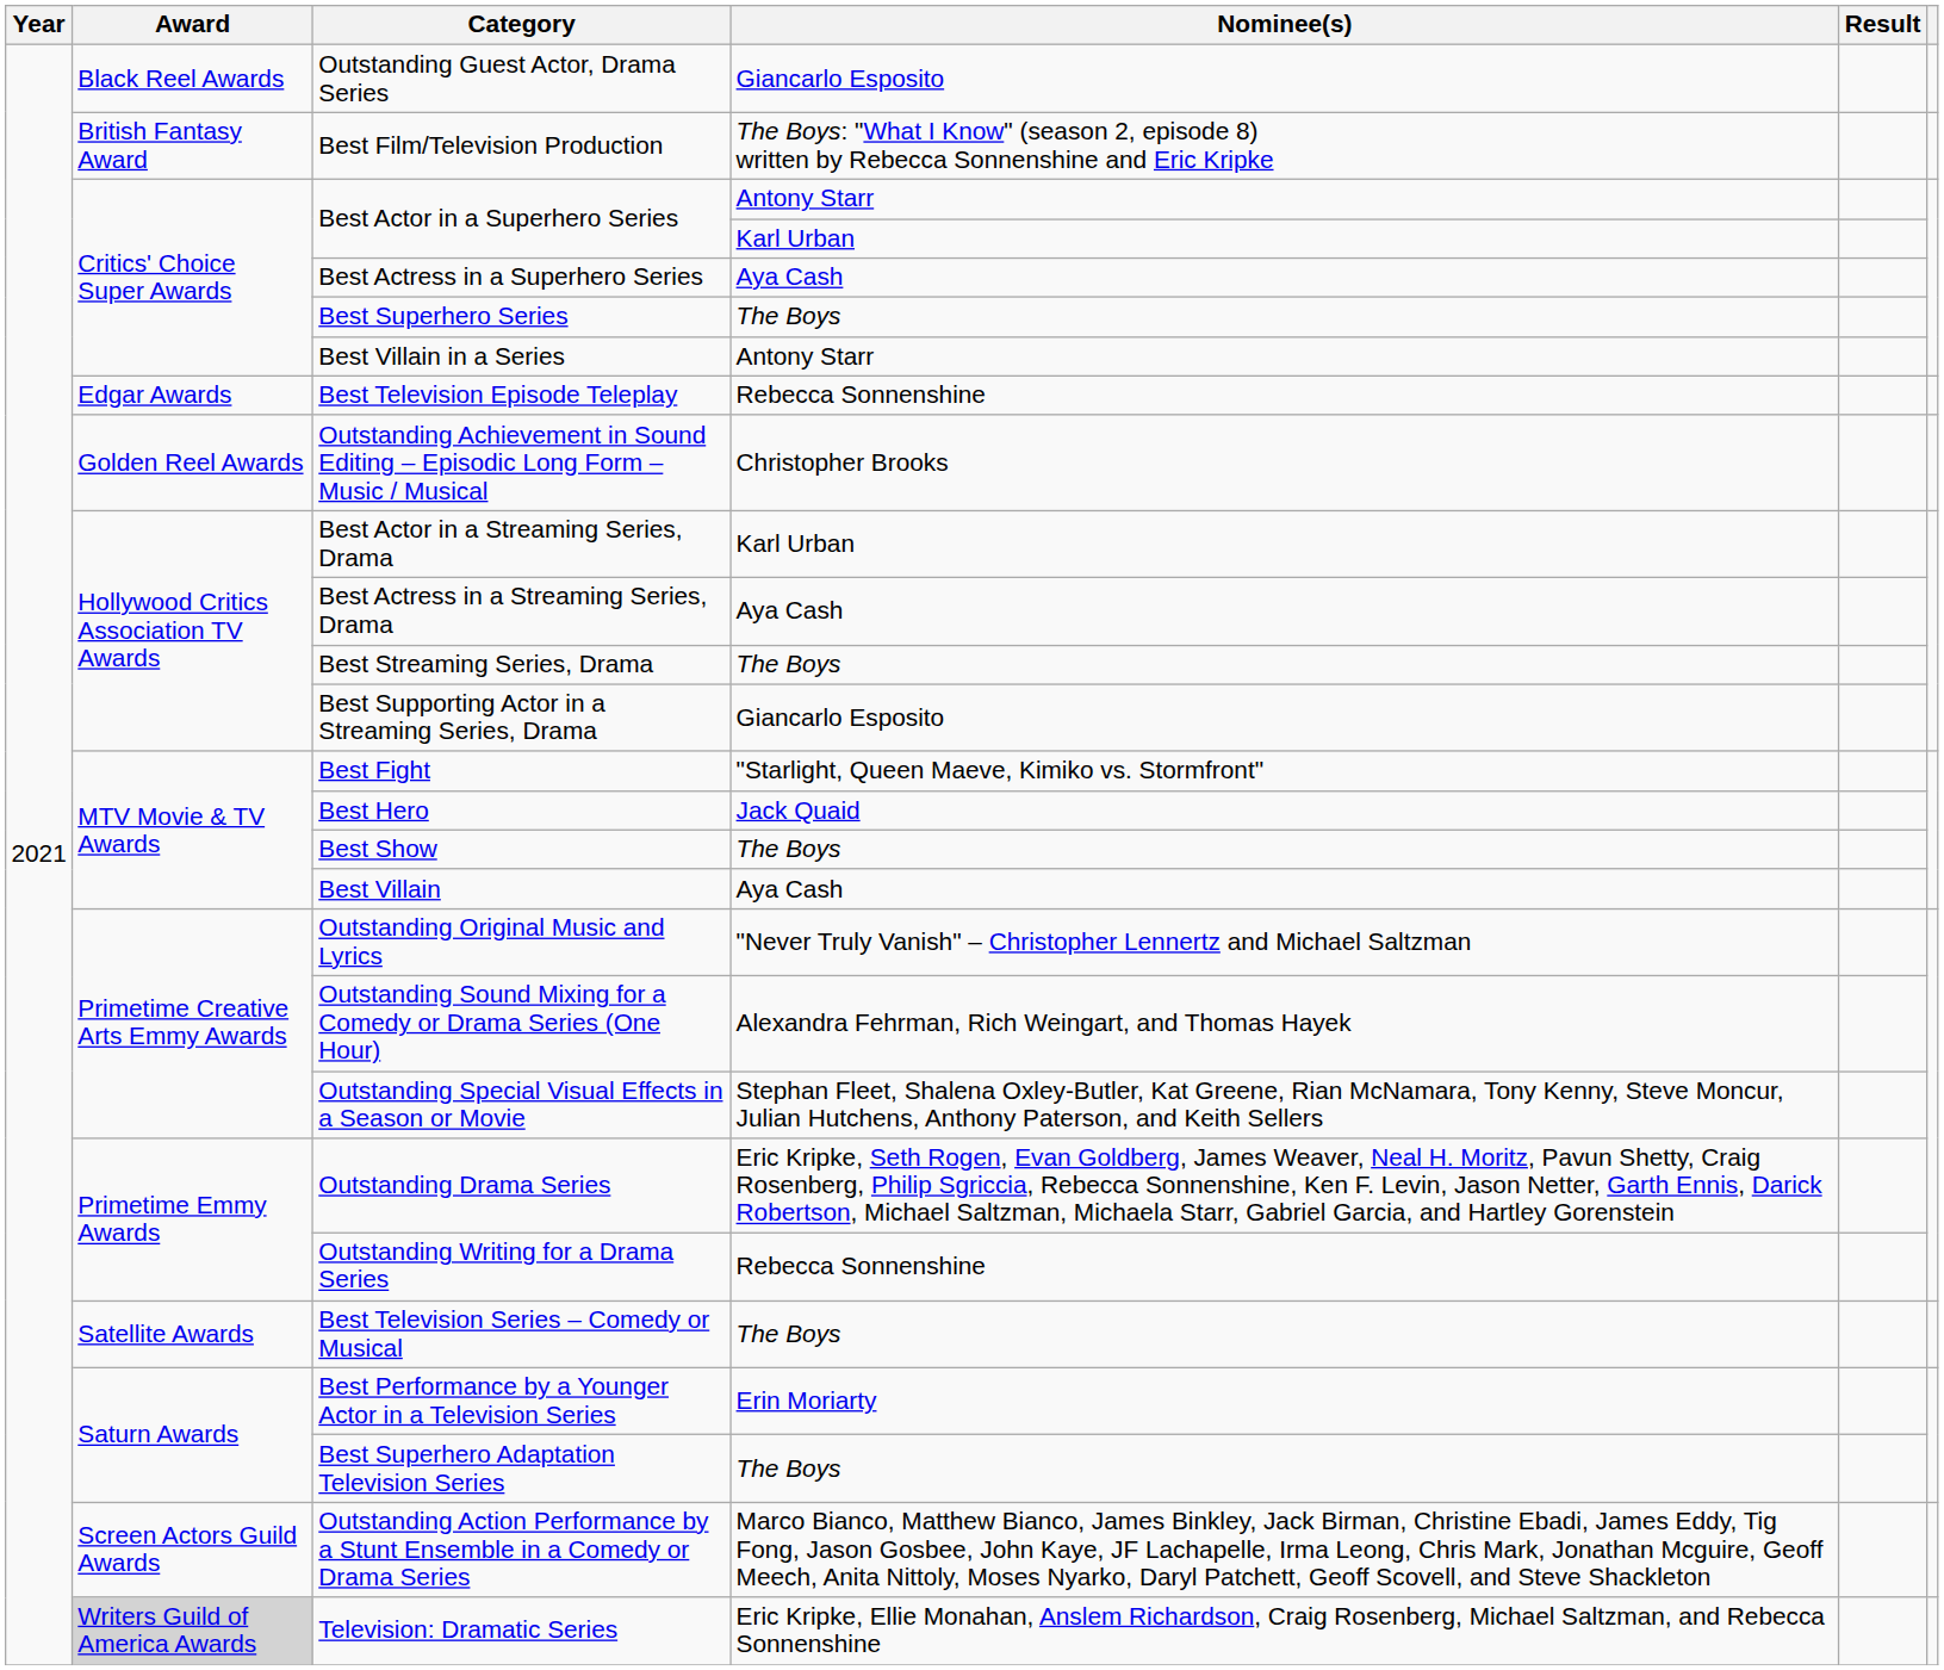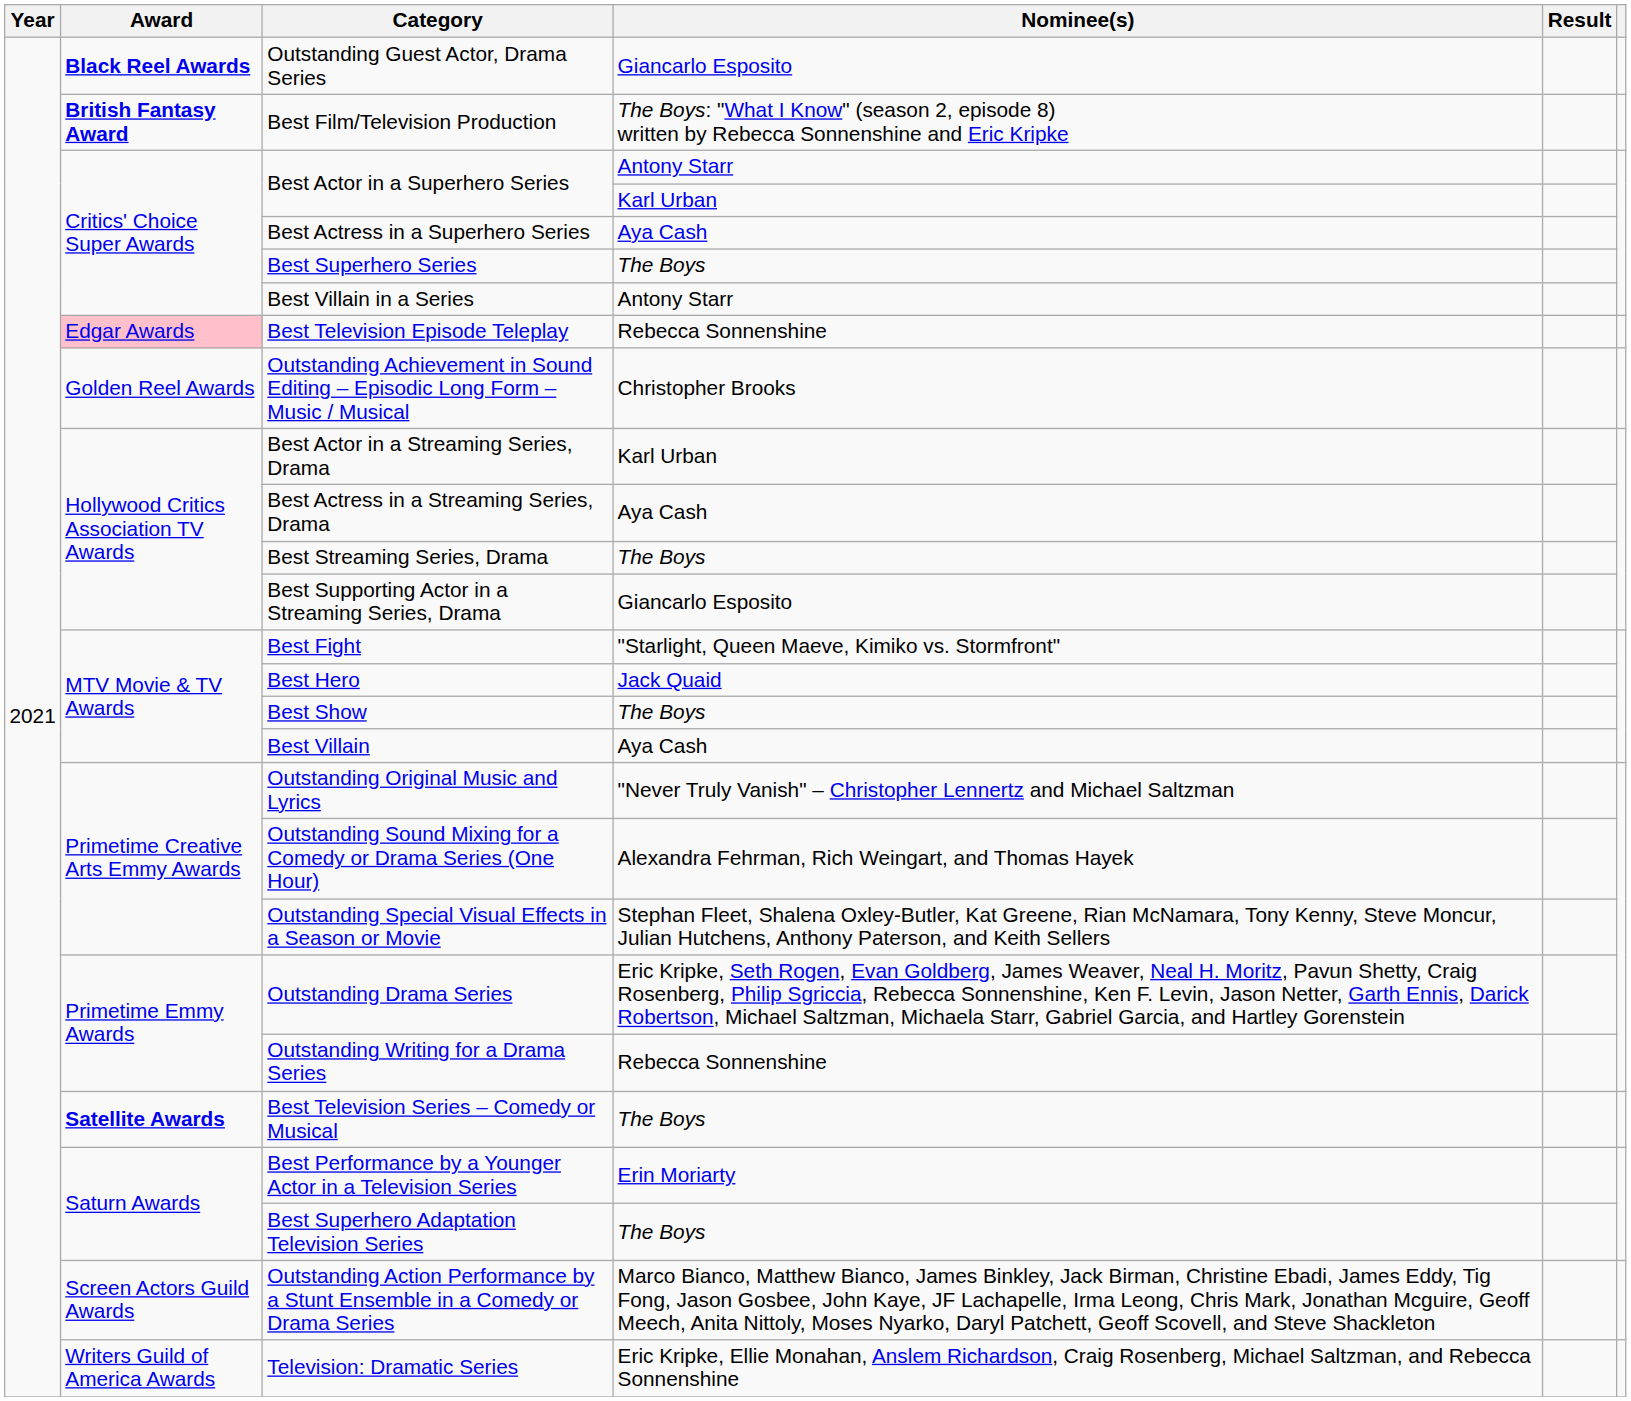Outstanding Guest Actor, Drama Series | Award: normal -> bold
Best Film/Television Production | Award: normal -> bold
Best Television Episode Teleplay | Award: no background -> pink background
Best Television Series – Comedy or Musical | Award: normal -> bold
Television: Dramatic Series | Award: lightgrey background -> no background
